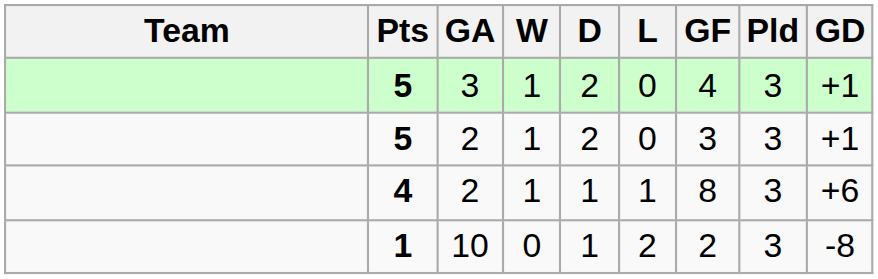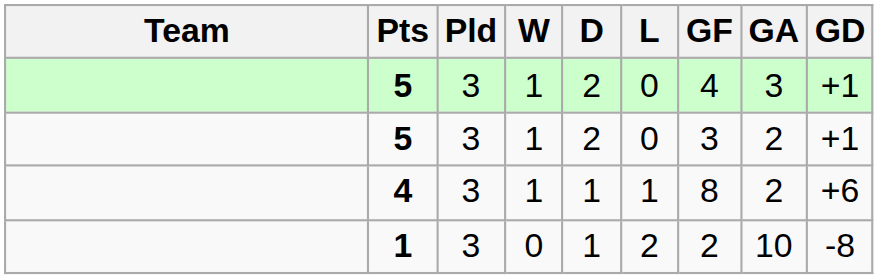columns swapped: Pld <-> GA
